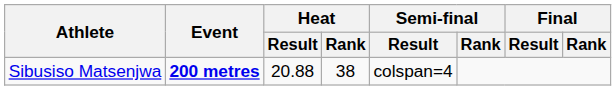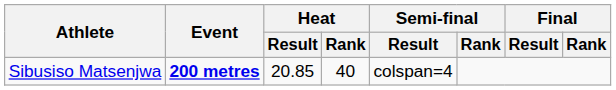Sibusiso Matsenjwa | Heat / Result: 20.88 -> 20.85
Sibusiso Matsenjwa | Heat / Rank: 38 -> 40
